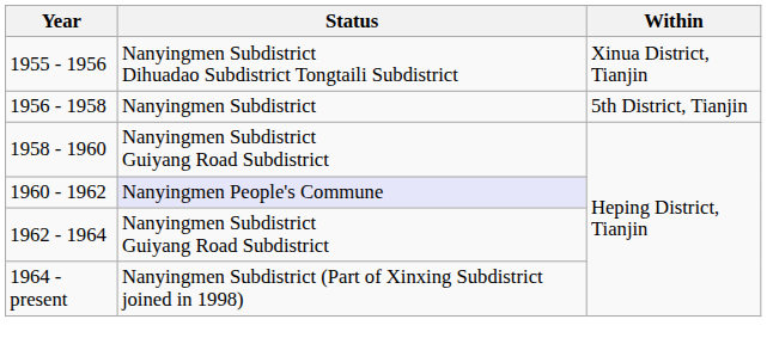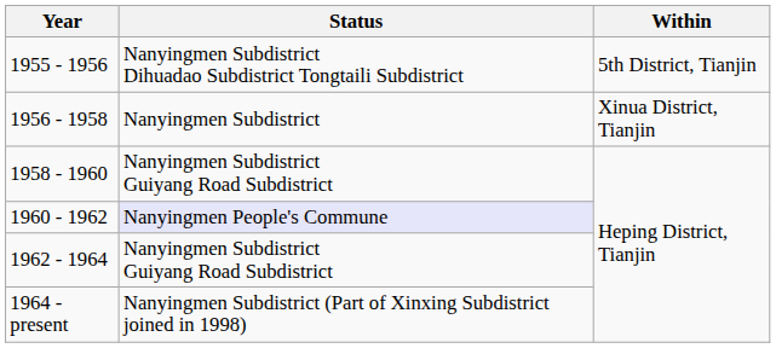1955 - 1956 | Within: Xinua District, Tianjin -> 5th District, Tianjin
1956 - 1958 | Within: 5th District, Tianjin -> Xinua District, Tianjin
